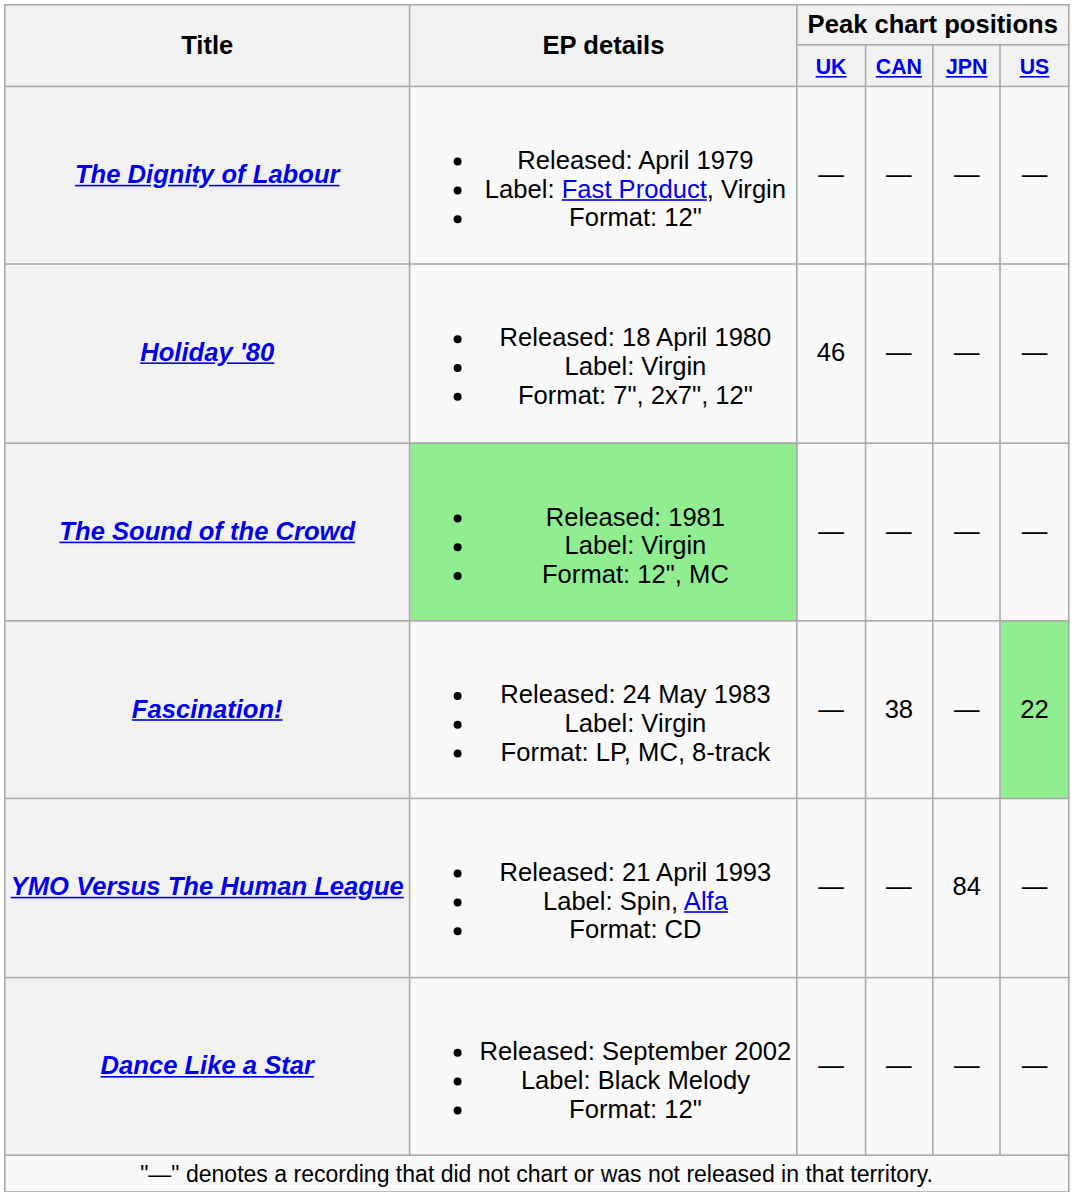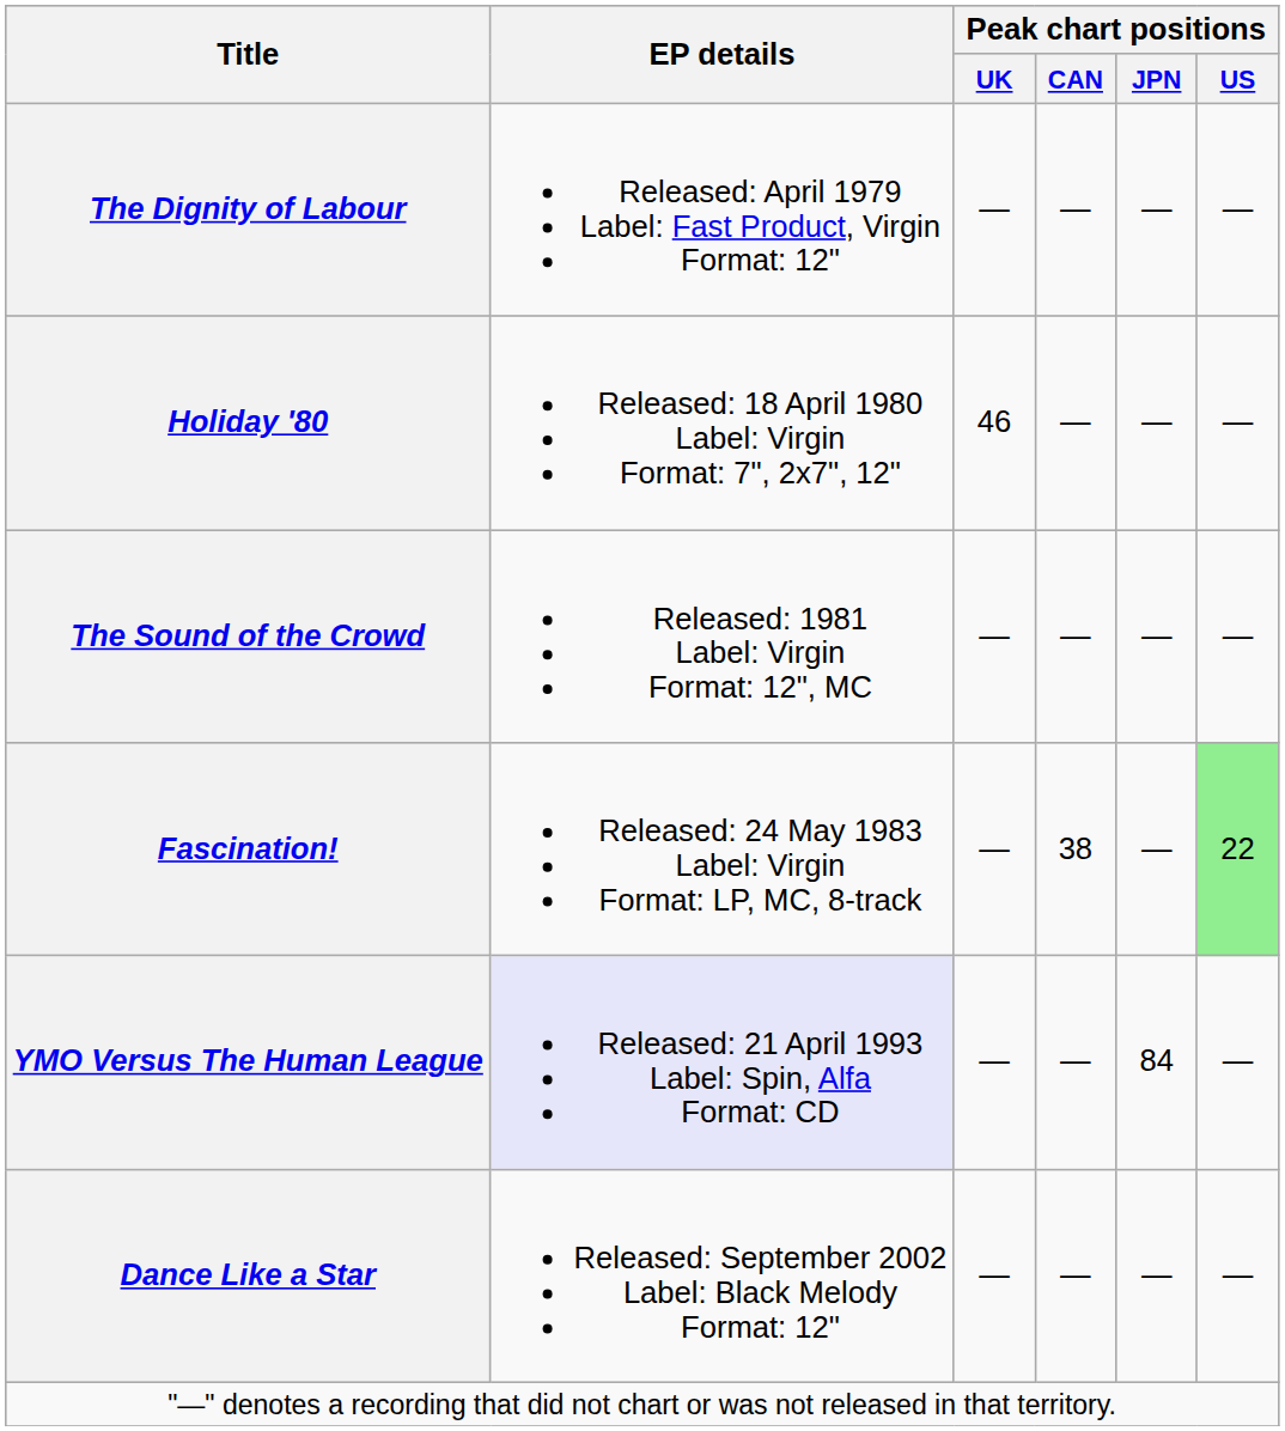The Sound of the Crowd | EP details: lightgreen background -> no background
YMO Versus The Human League | EP details: no background -> lavender background
